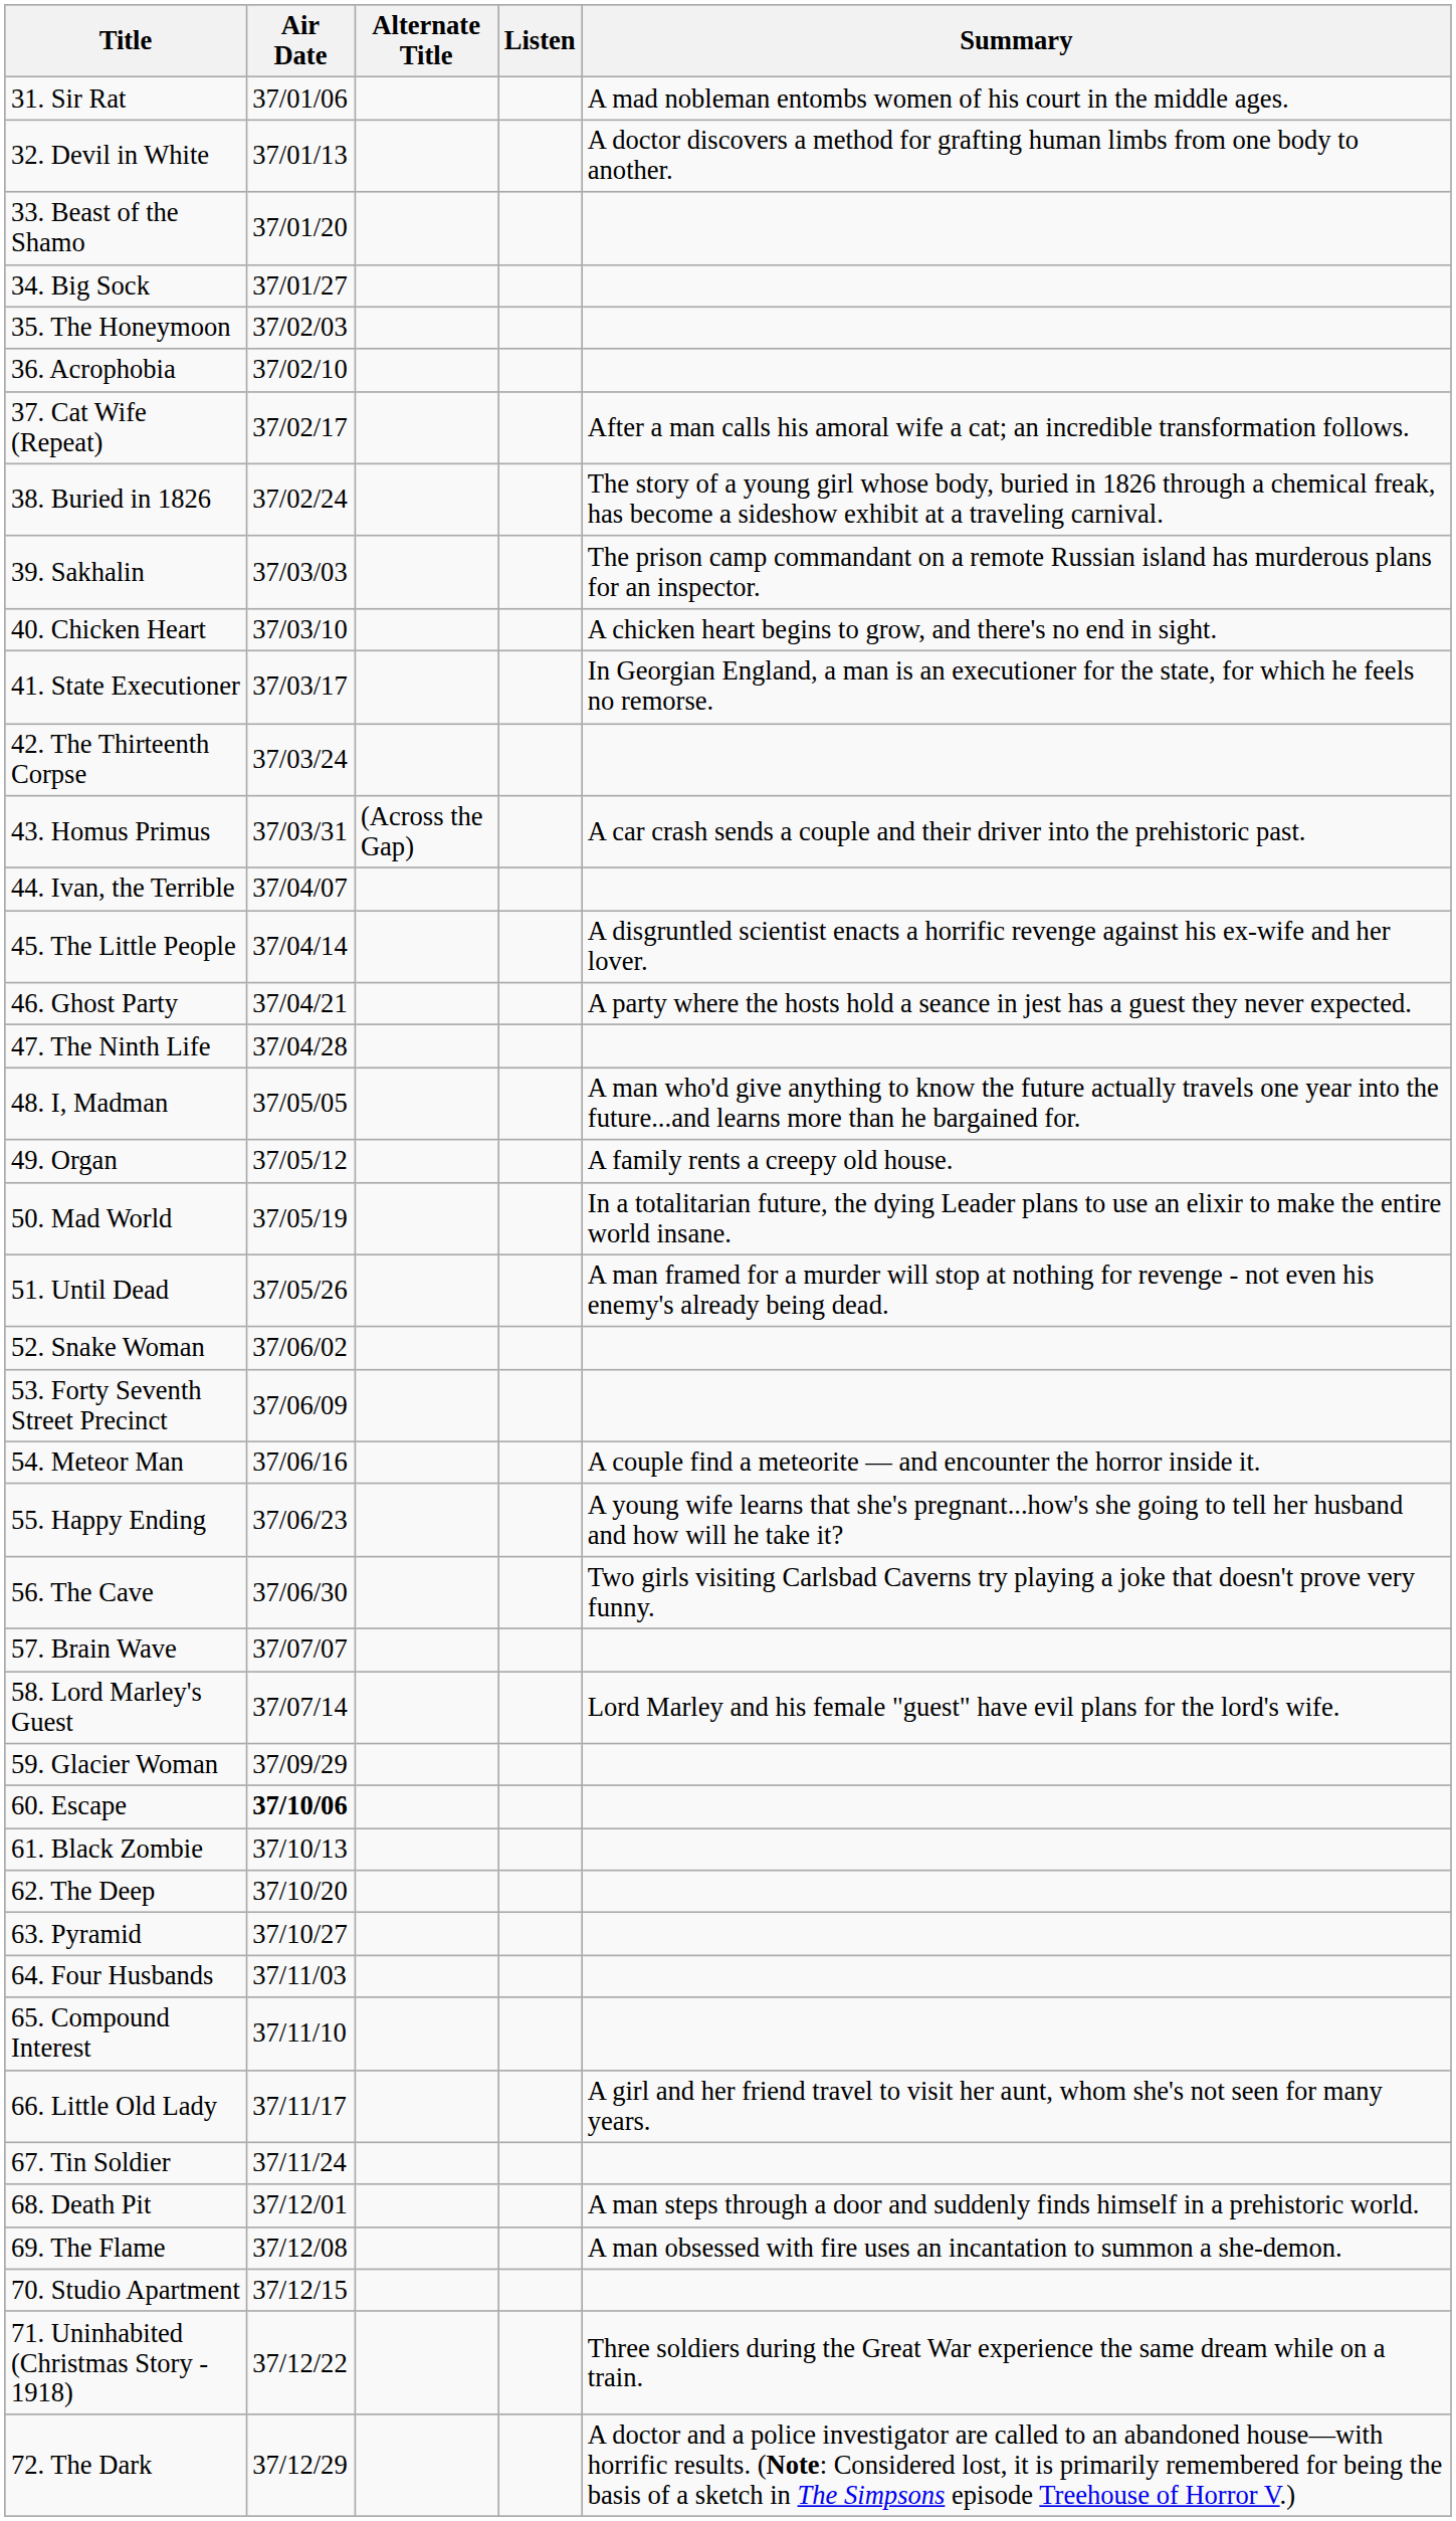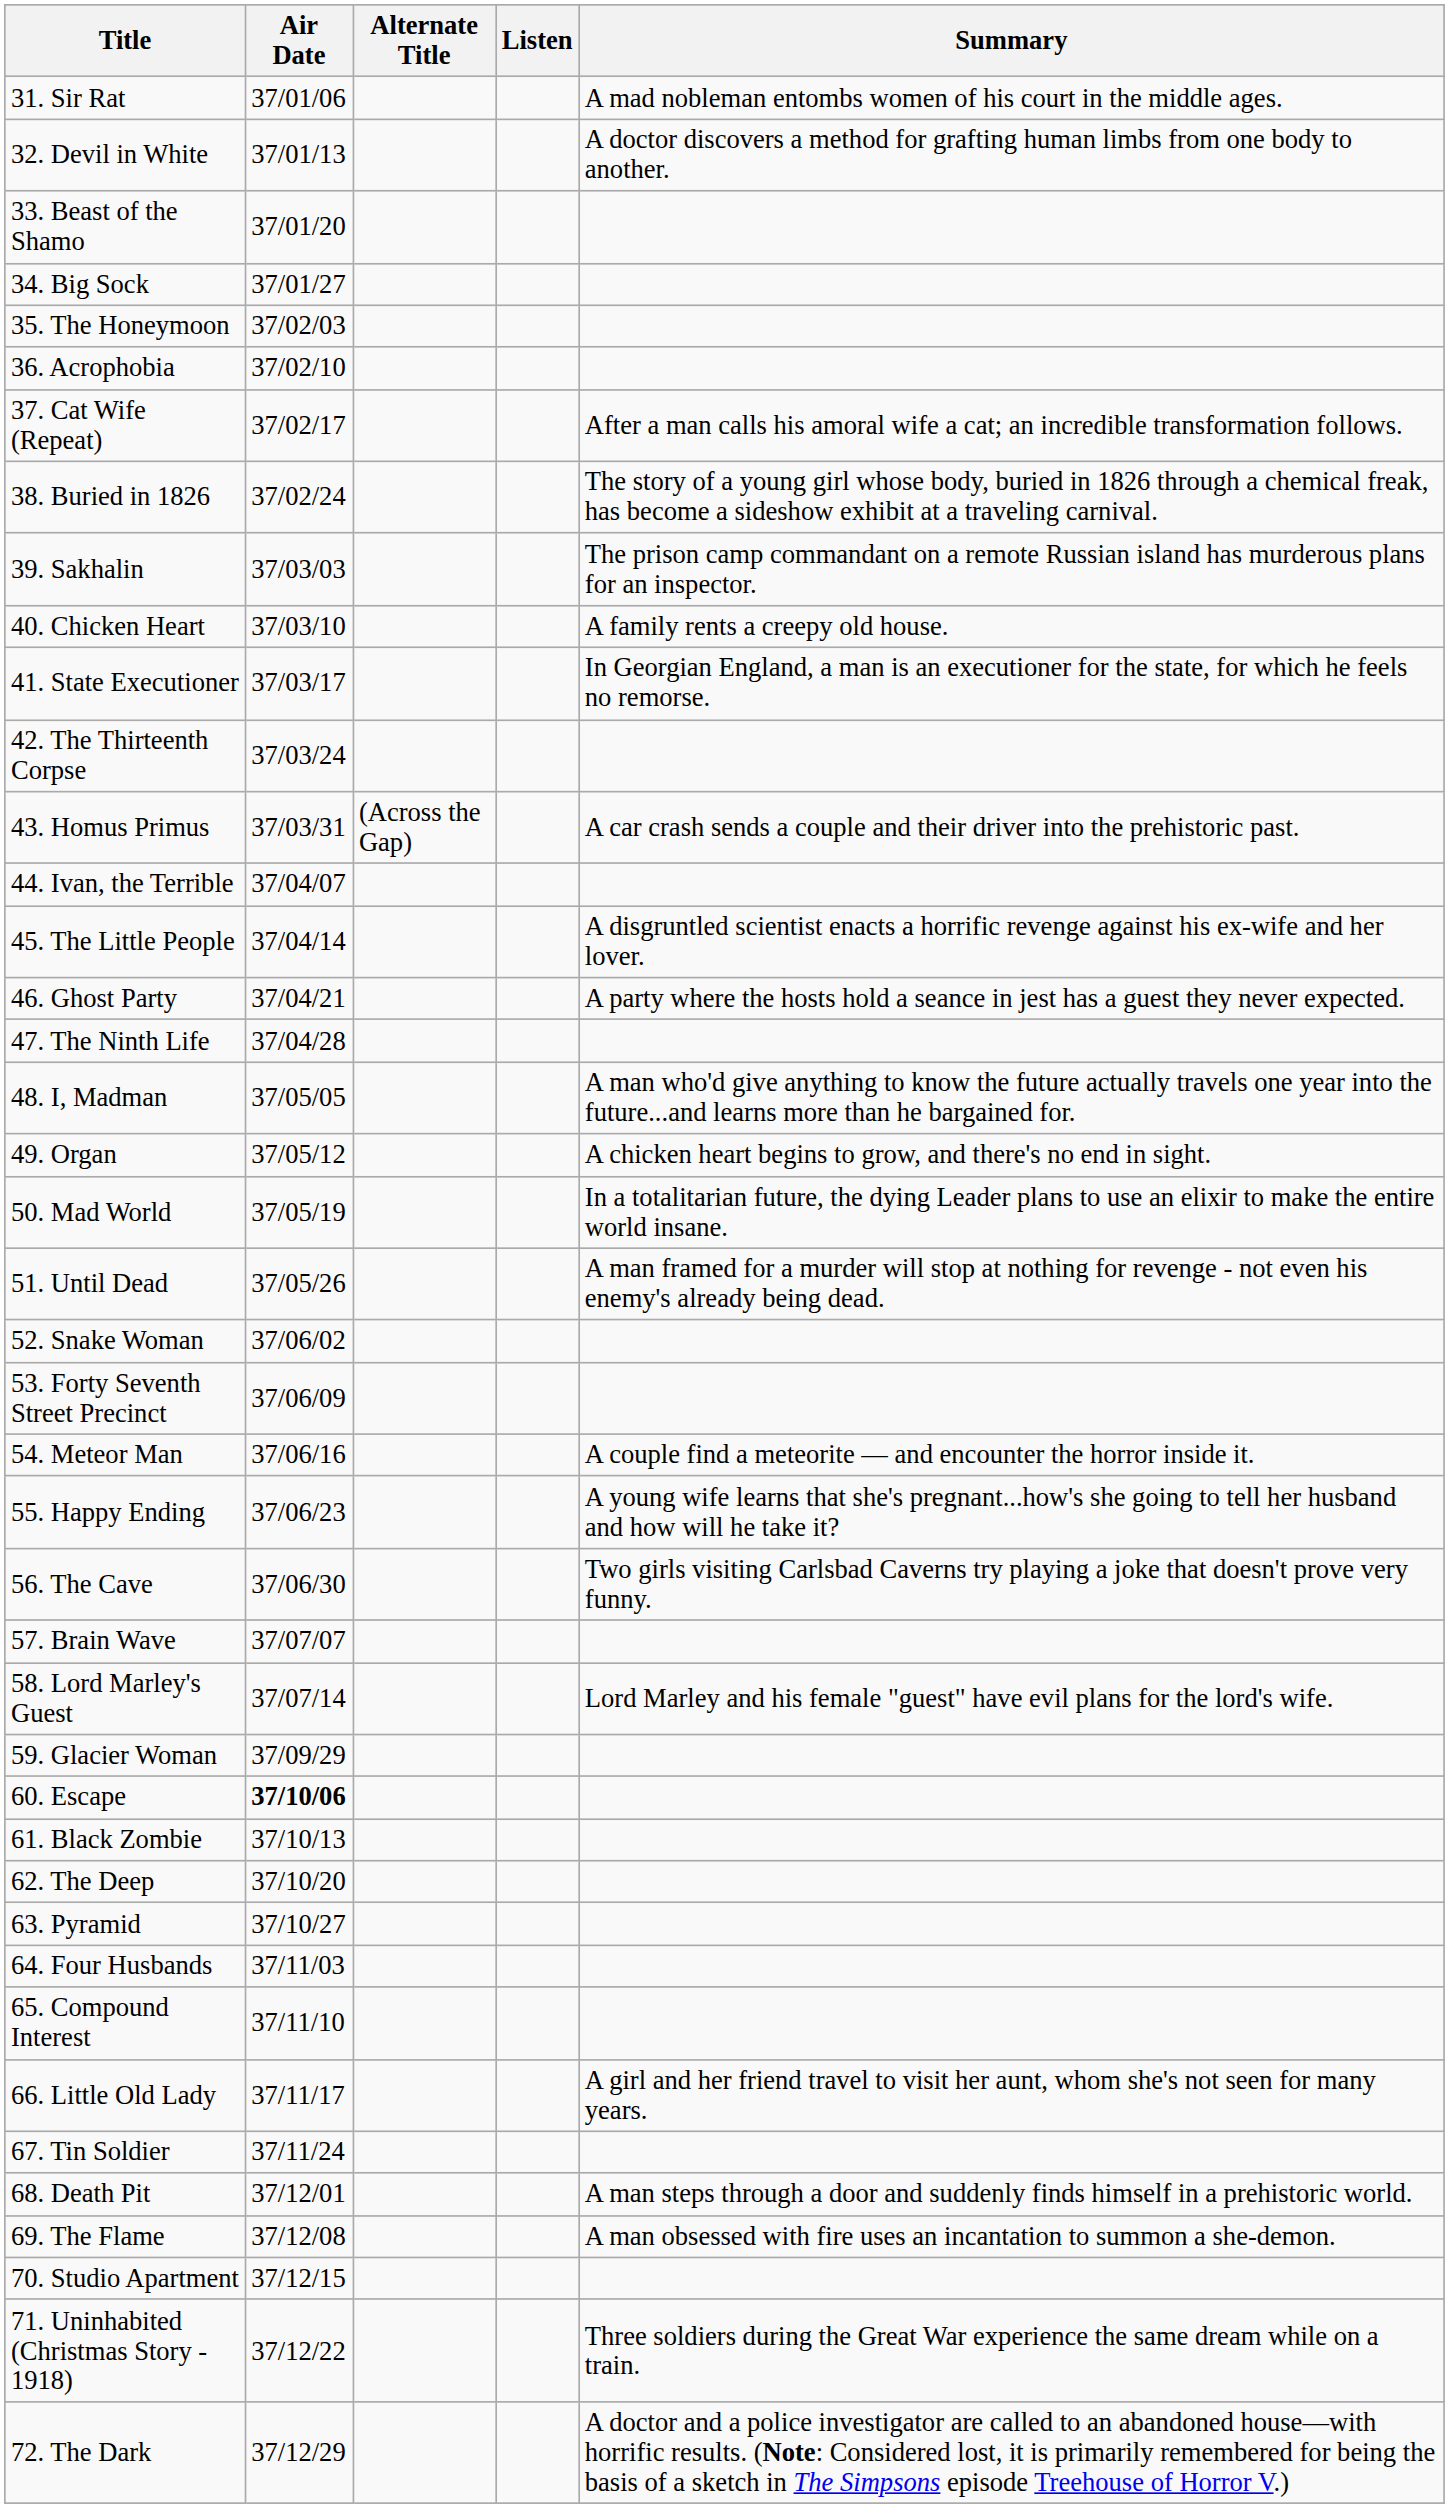40. Chicken Heart | Summary: A chicken heart begins to grow, and there's no end in sight. -> A family rents a creepy old house.
49. Organ | Summary: A family rents a creepy old house. -> A chicken heart begins to grow, and there's no end in sight.
